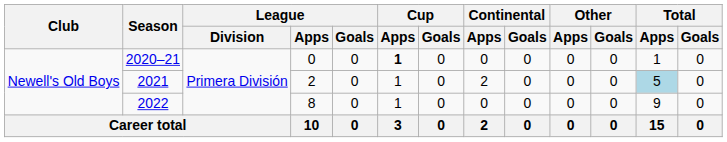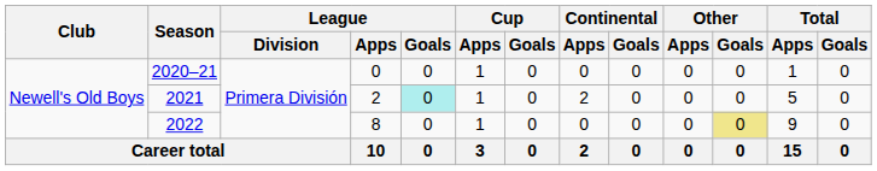2020–21 | Cup / Apps: bold -> normal
2021 | League / Goals: no background -> paleturquoise background
2021 | Total / Apps: lightblue background -> no background
2022 | Other / Goals: no background -> khaki background
